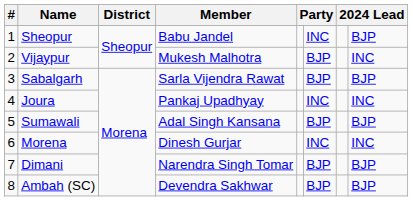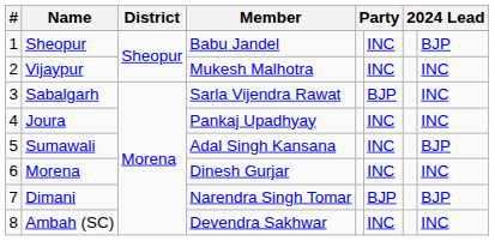Vijaypur | column 6: BJP -> INC
Sabalgarh | column 8: BJP -> INC
Sumawali | column 6: BJP -> INC
Ambah (SC) | column 6: BJP -> INC
Ambah (SC) | column 8: BJP -> INC
